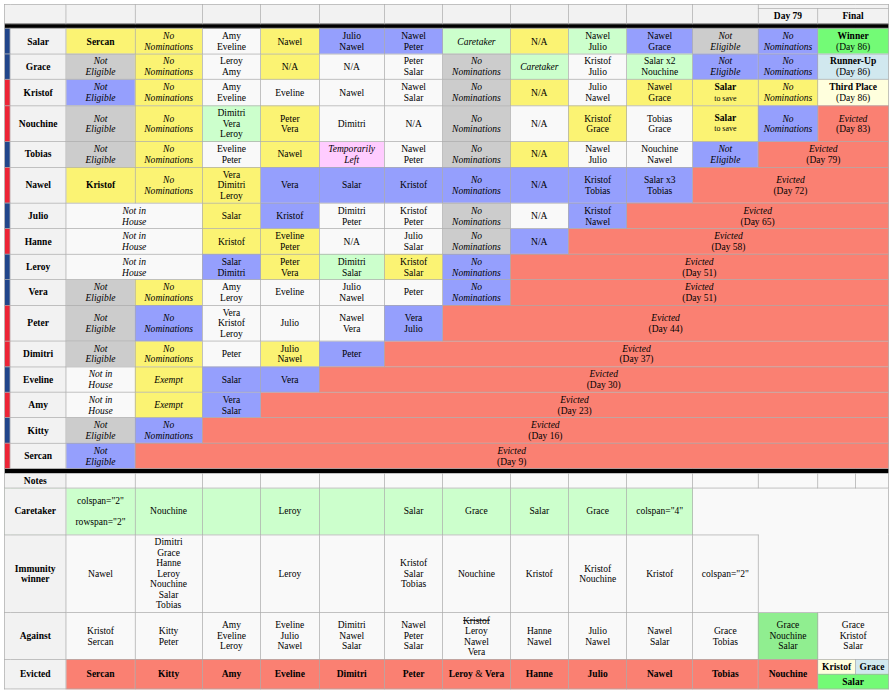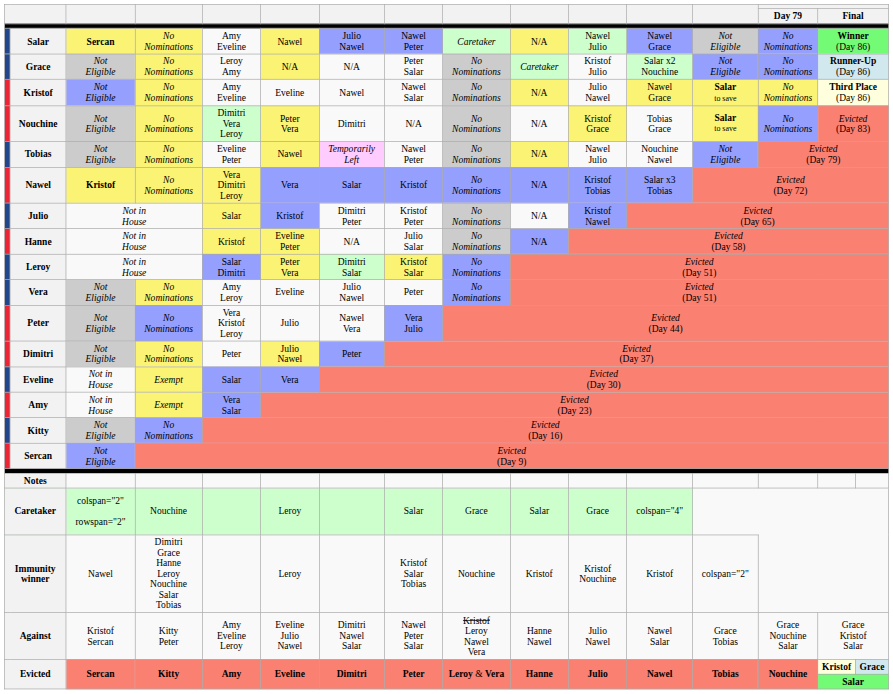Against | Day 79: lightgreen background -> no background
